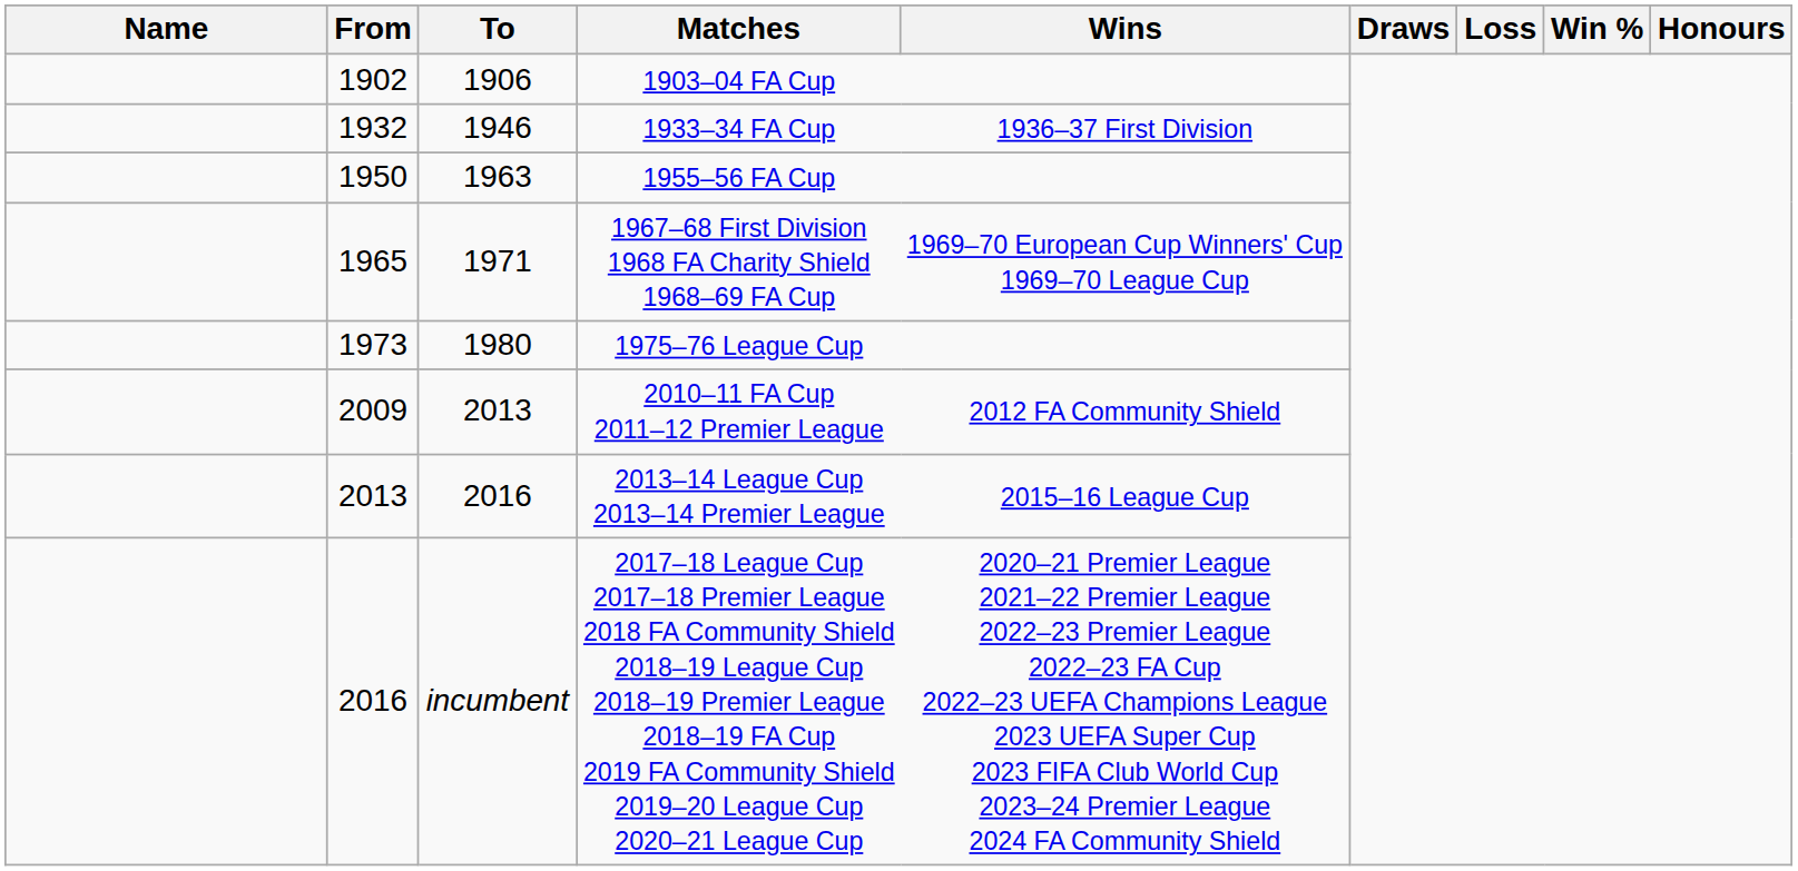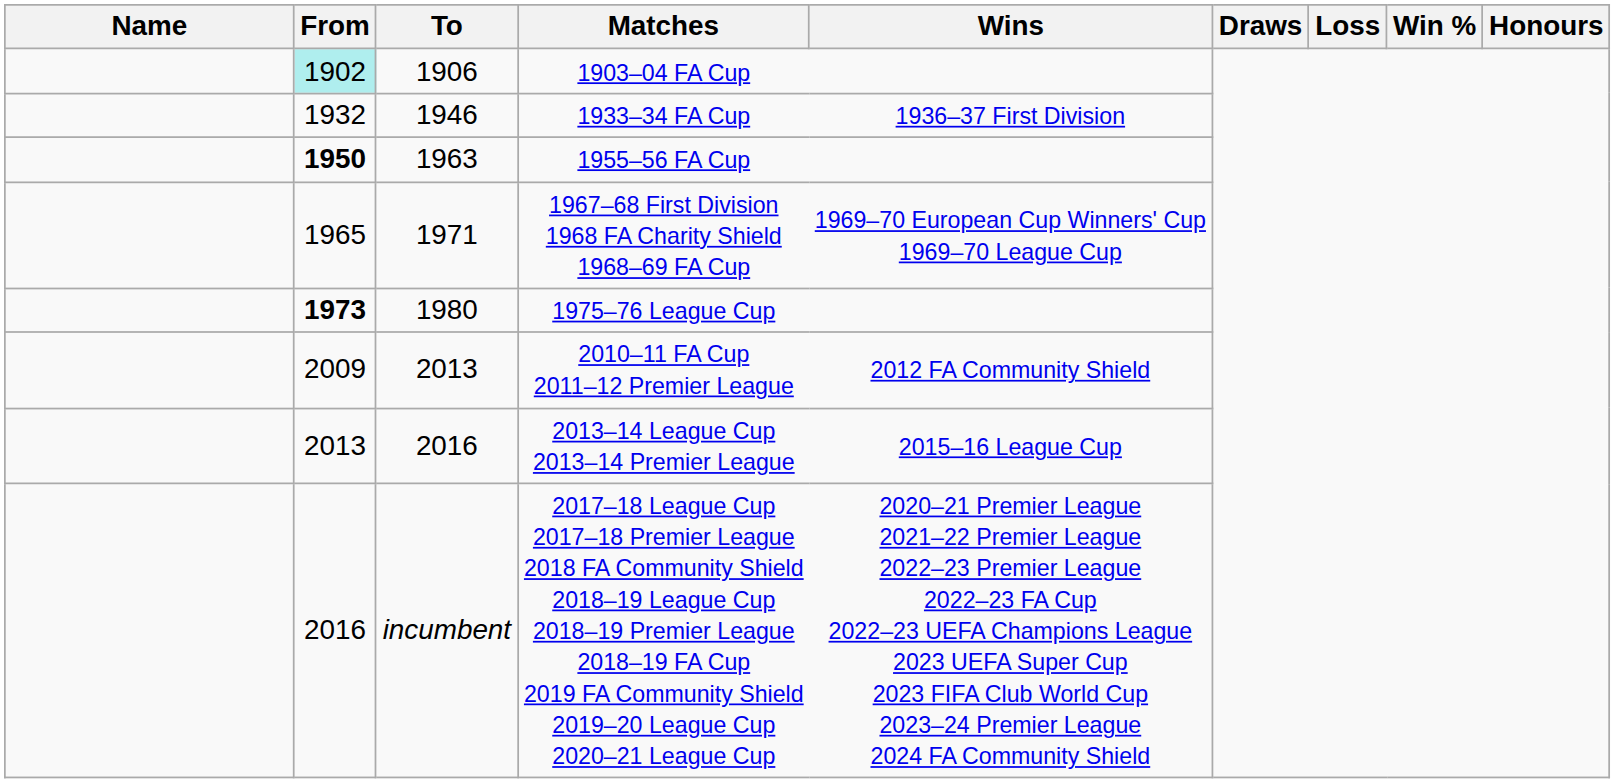1903–04 FA Cup | From: no background -> paleturquoise background
1955–56 FA Cup | From: normal -> bold
1975–76 League Cup | From: normal -> bold
